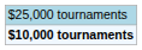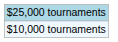row 2 | column 1: bold -> normal
